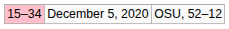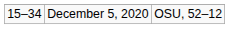December 5, 2020 | column 1: pink background -> no background
